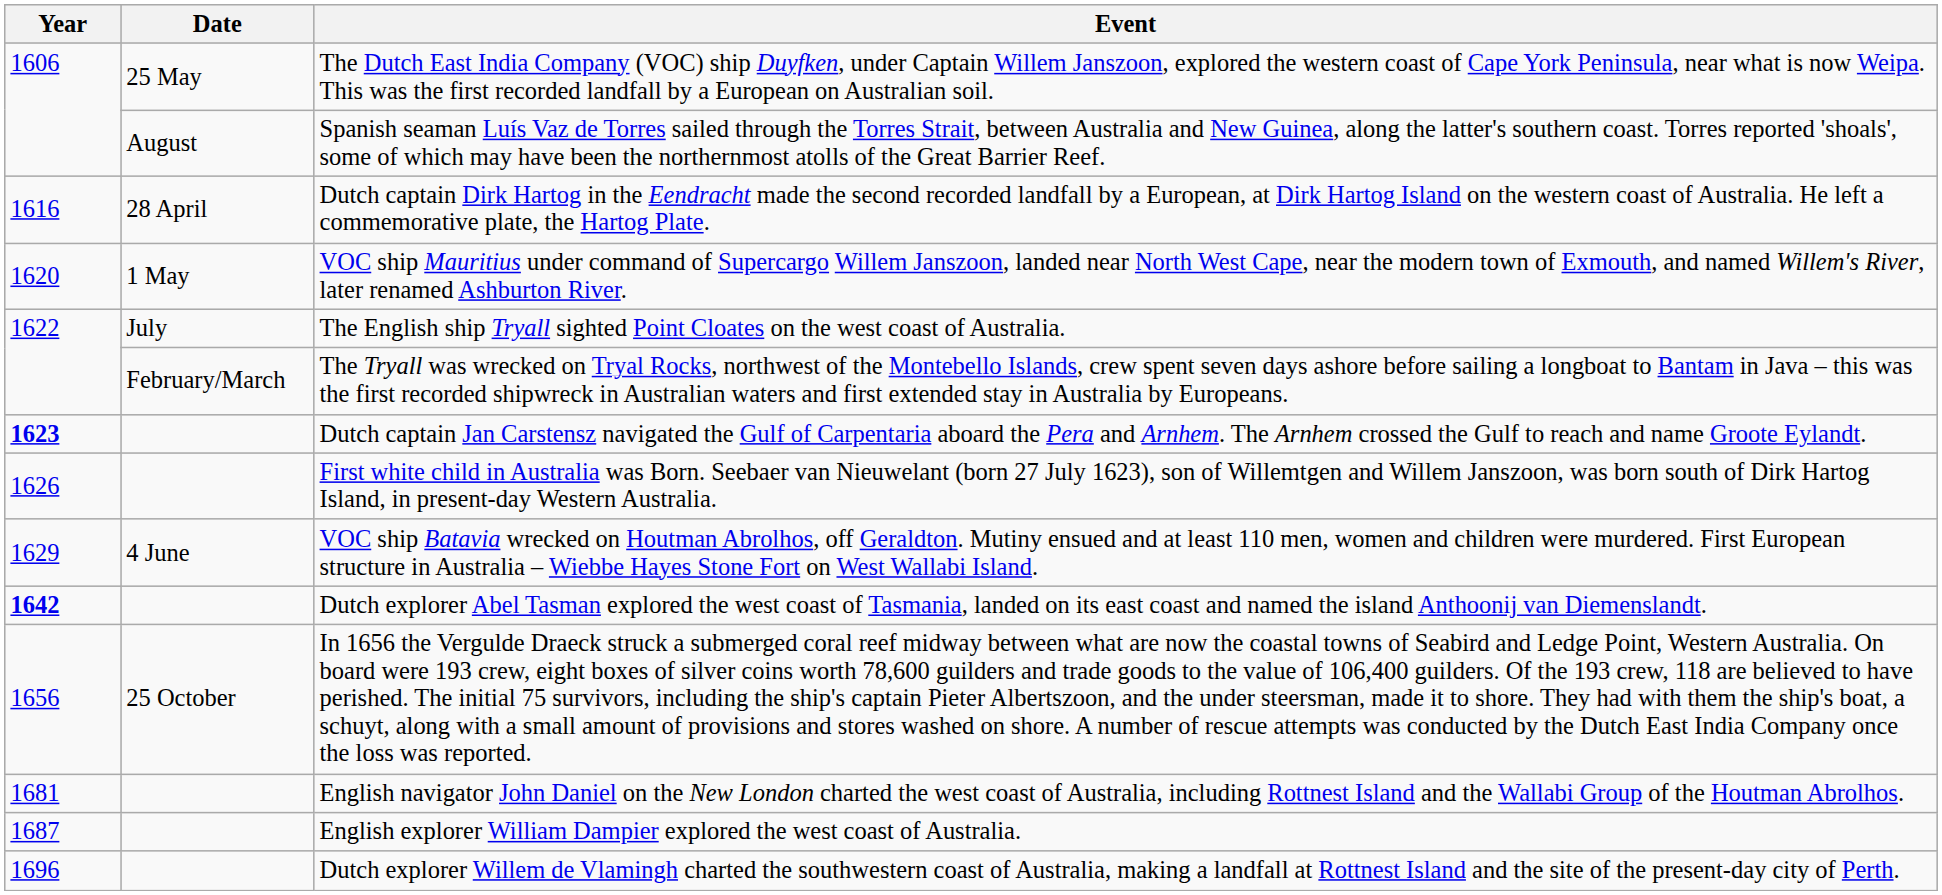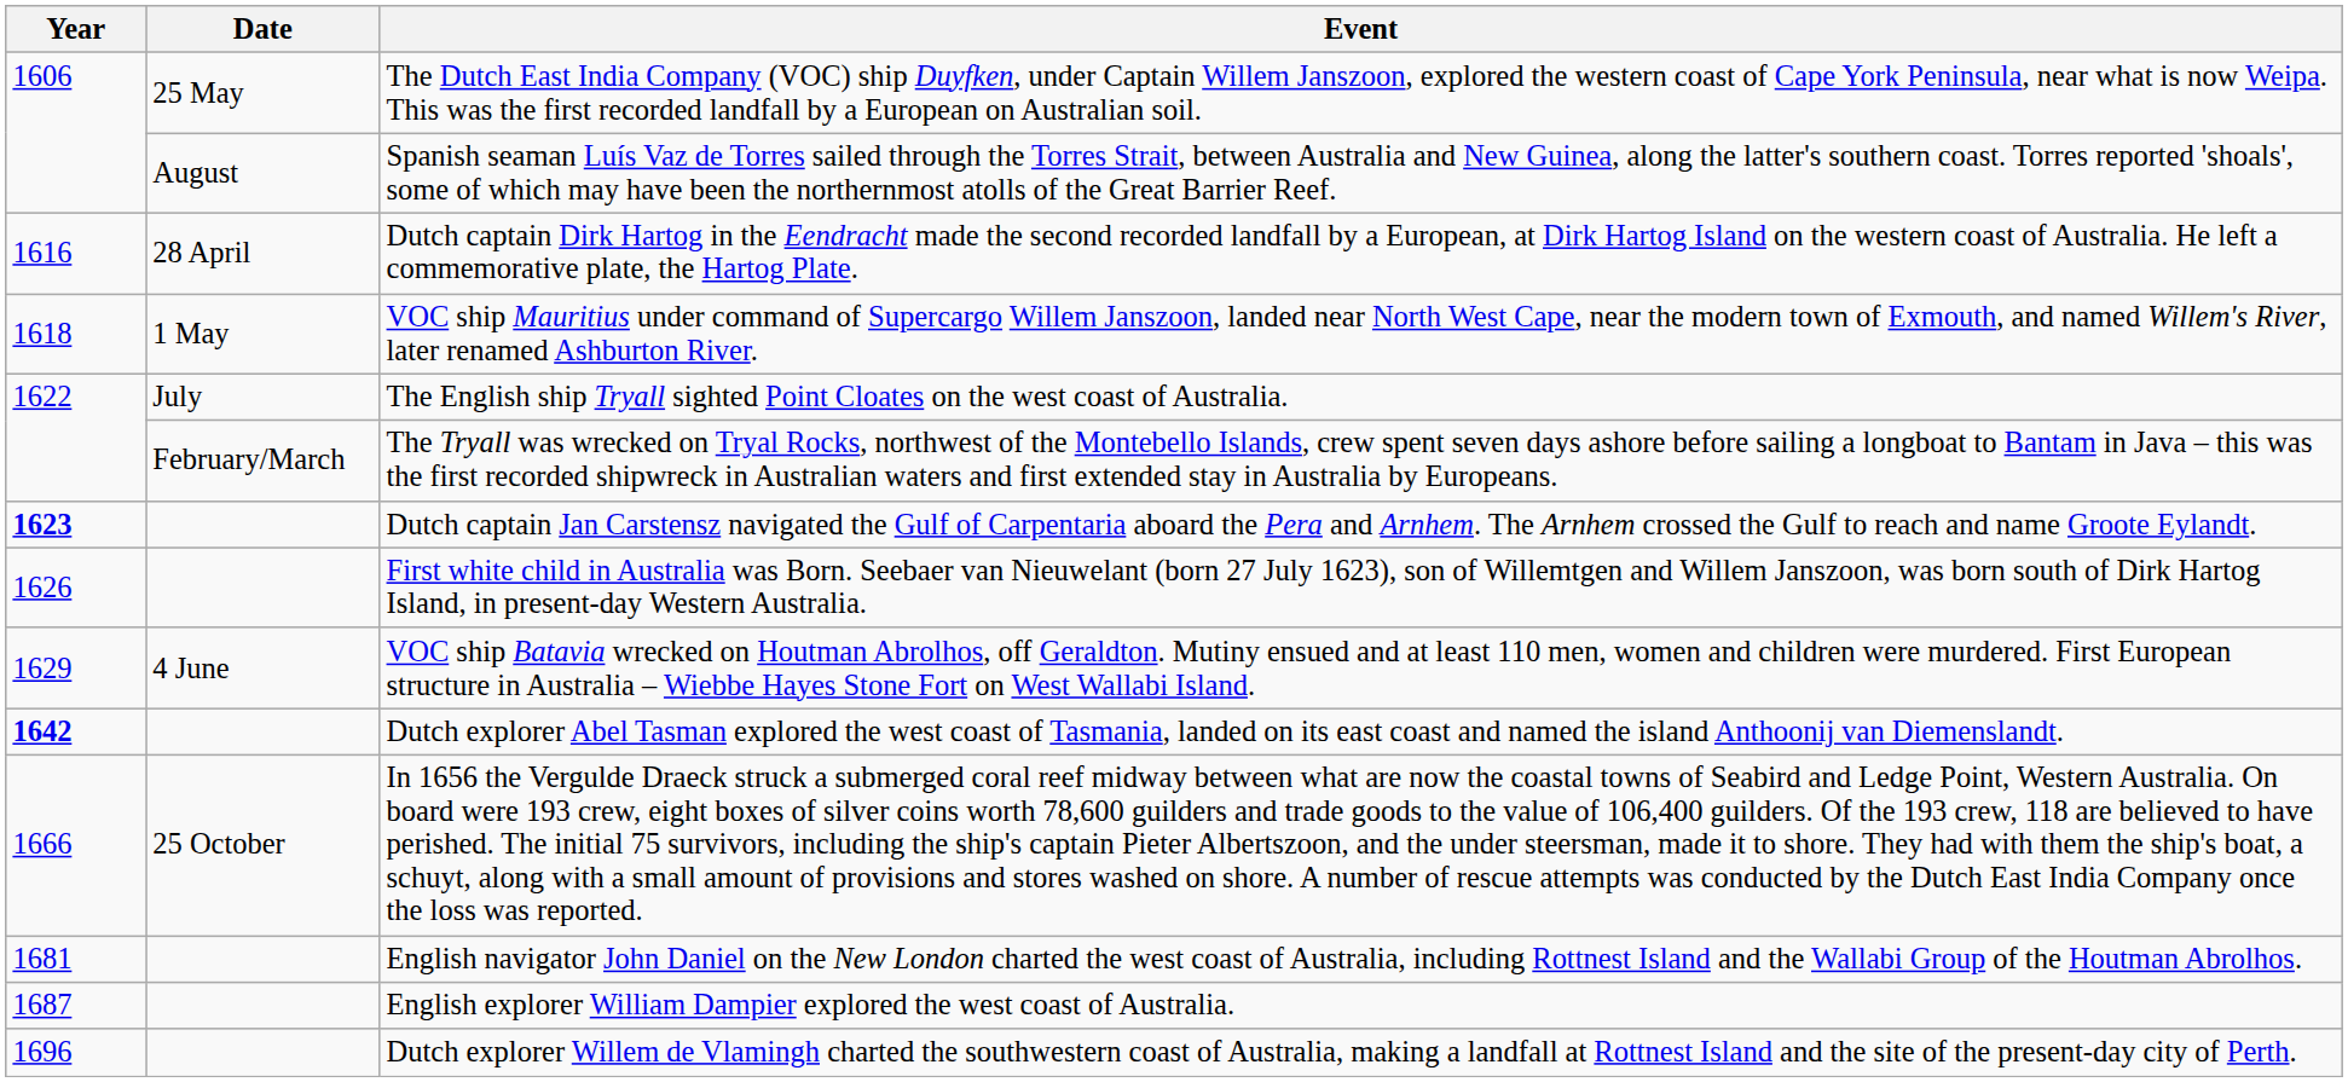row 5 | Year: 1620 -> 1618
row 12 | Year: 1656 -> 1666
